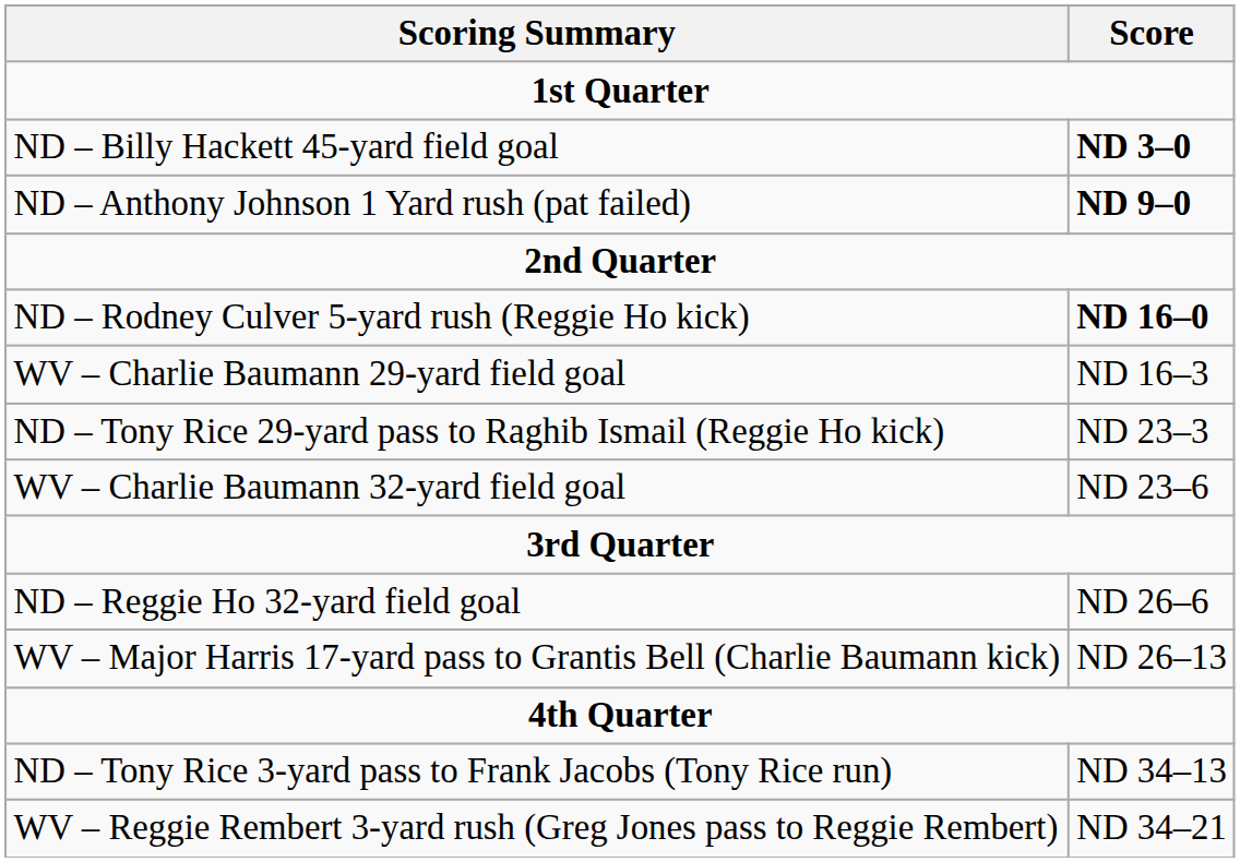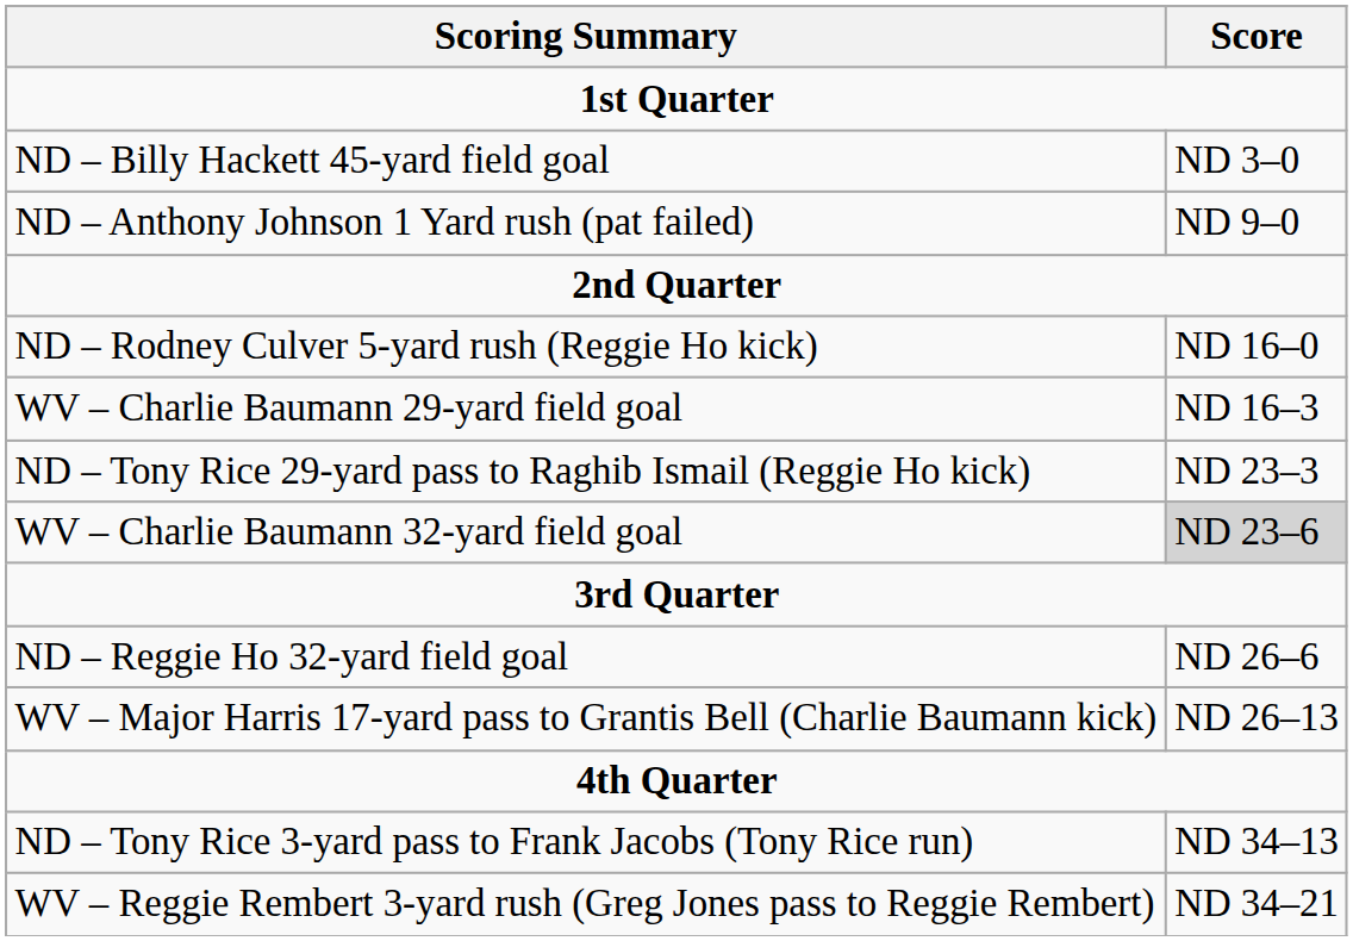ND – Billy Hackett 45-yard field goal | Score: bold -> normal
ND – Anthony Johnson 1 Yard rush (pat failed) | Score: bold -> normal
ND – Rodney Culver 5-yard rush (Reggie Ho kick) | Score: bold -> normal
WV – Charlie Baumann 32-yard field goal | Score: no background -> lightgrey background
